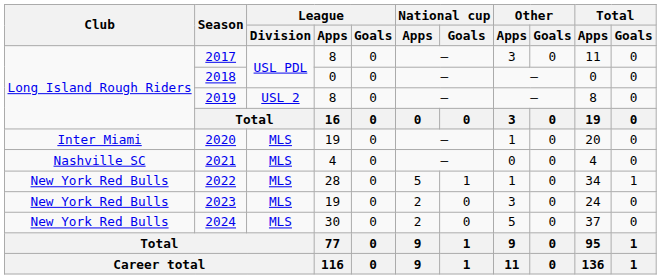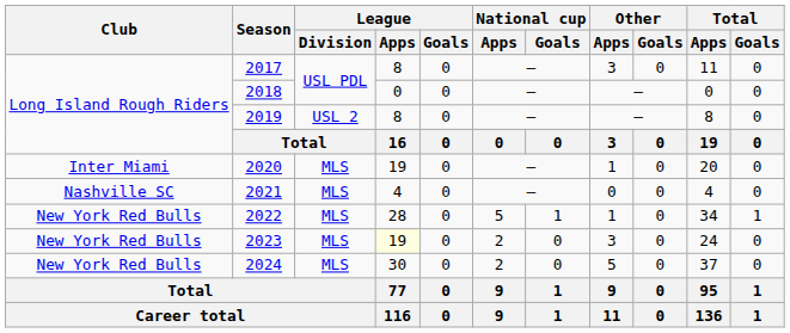2023 | League / Apps: no background -> lightyellow background
